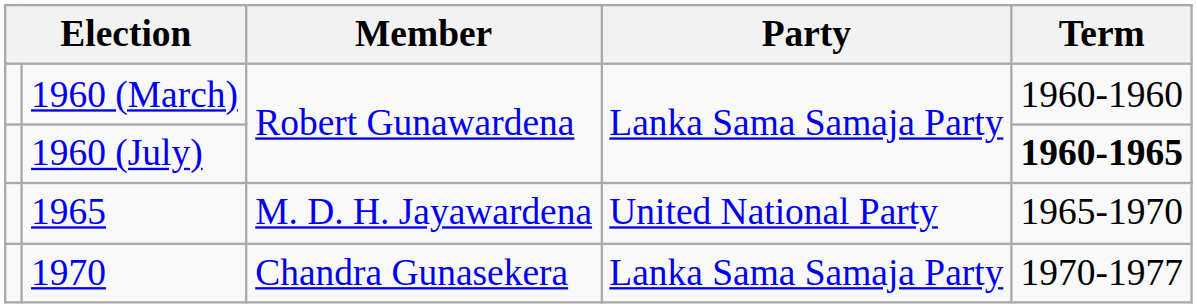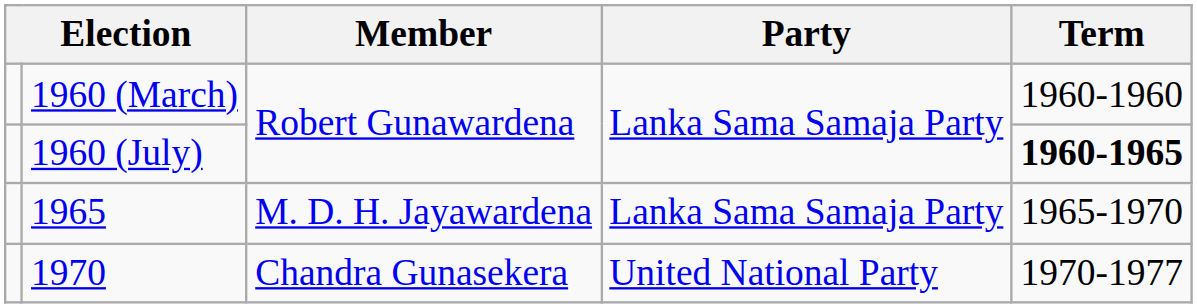1965 | Party: United National Party -> Lanka Sama Samaja Party
1970 | Party: Lanka Sama Samaja Party -> United National Party
